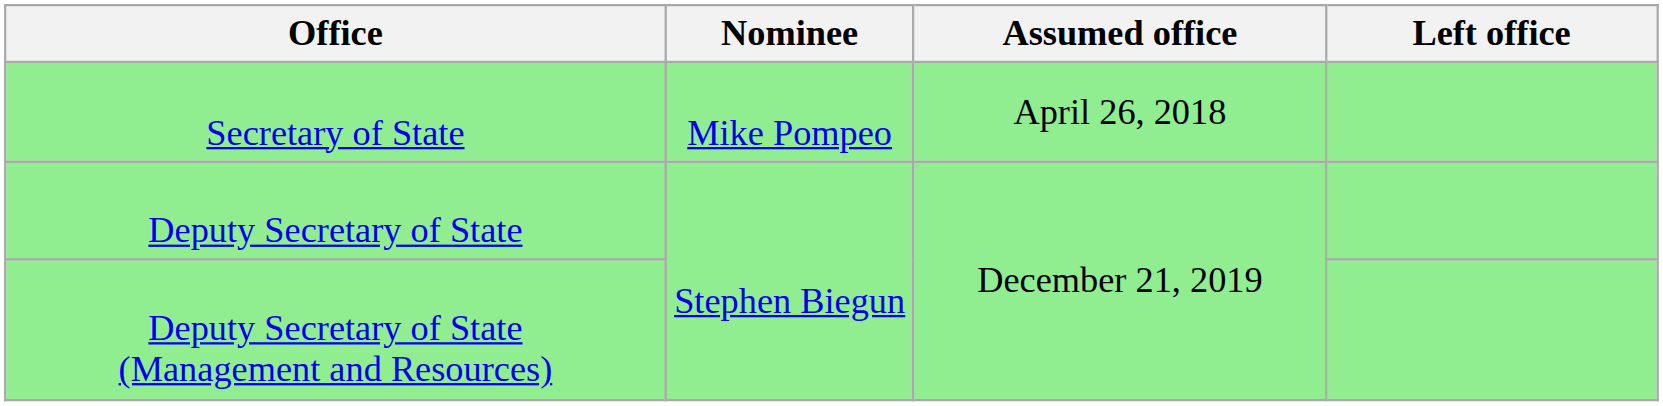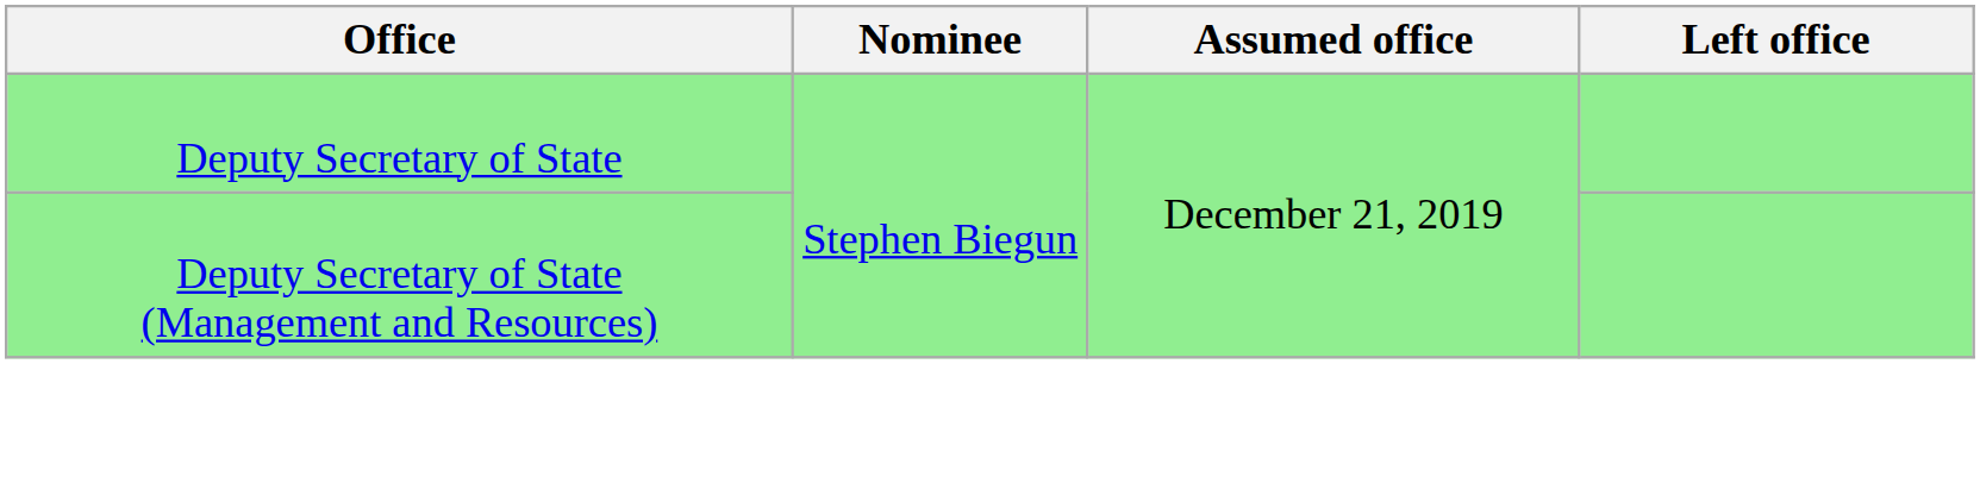- row: Secretary of State | Mike Pompeo | April 26, 2018
